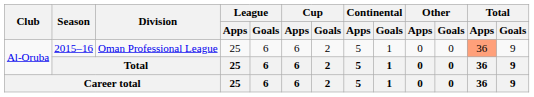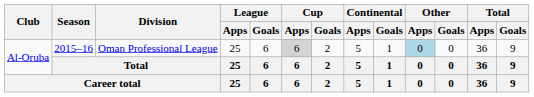Al-Oruba / Oman Professional League | Cup / Apps: no background -> lightgrey background
Al-Oruba / Oman Professional League | Other / Apps: no background -> lightblue background
Al-Oruba / Oman Professional League | Total / Apps: lightsalmon background -> no background
